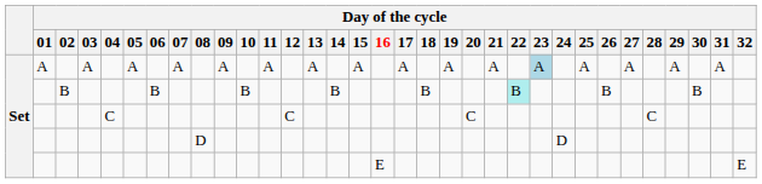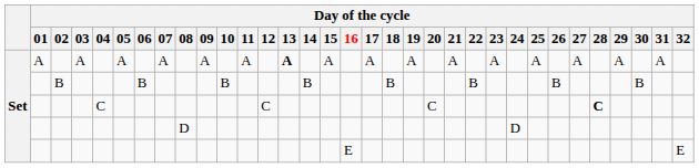row 3 | Day of the cycle / 13: normal -> bold
row 3 | Day of the cycle / 23: lightblue background -> no background
row 4 | Day of the cycle / 22: paleturquoise background -> no background
row 5 | Day of the cycle / 28: normal -> bold
